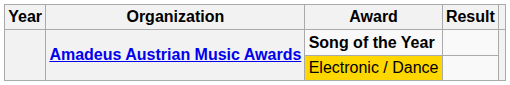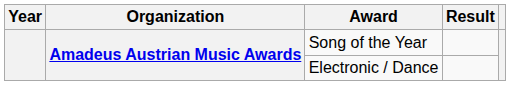Song of the Year | Award: bold -> normal
Electronic / Dance | Award: gold background -> no background
